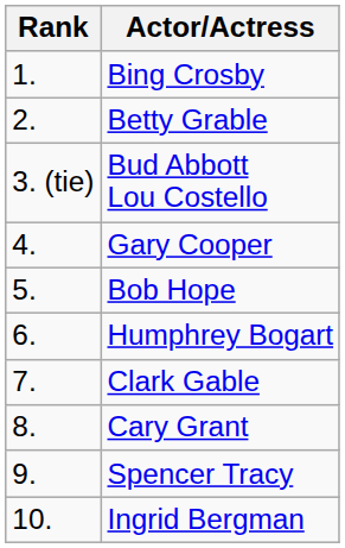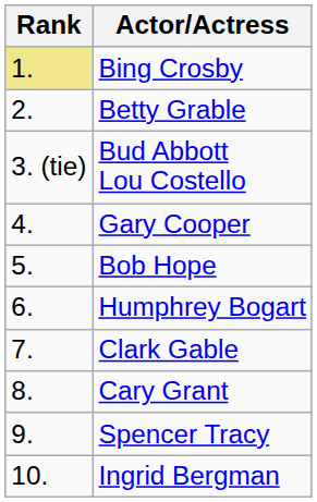Bing Crosby | Rank: no background -> khaki background
